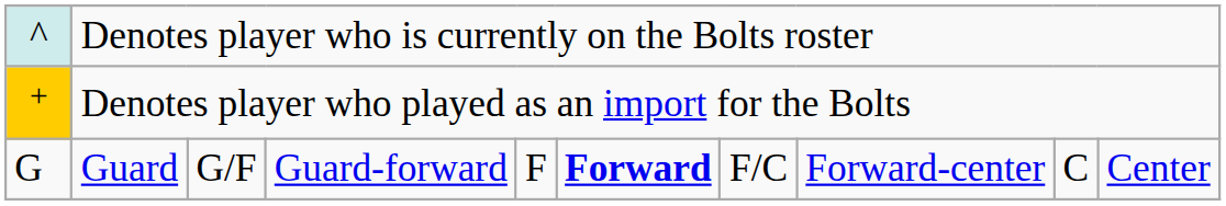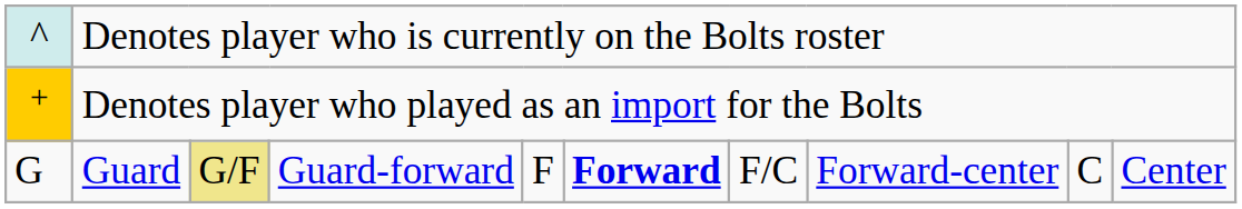Guard | column 3: no background -> khaki background
